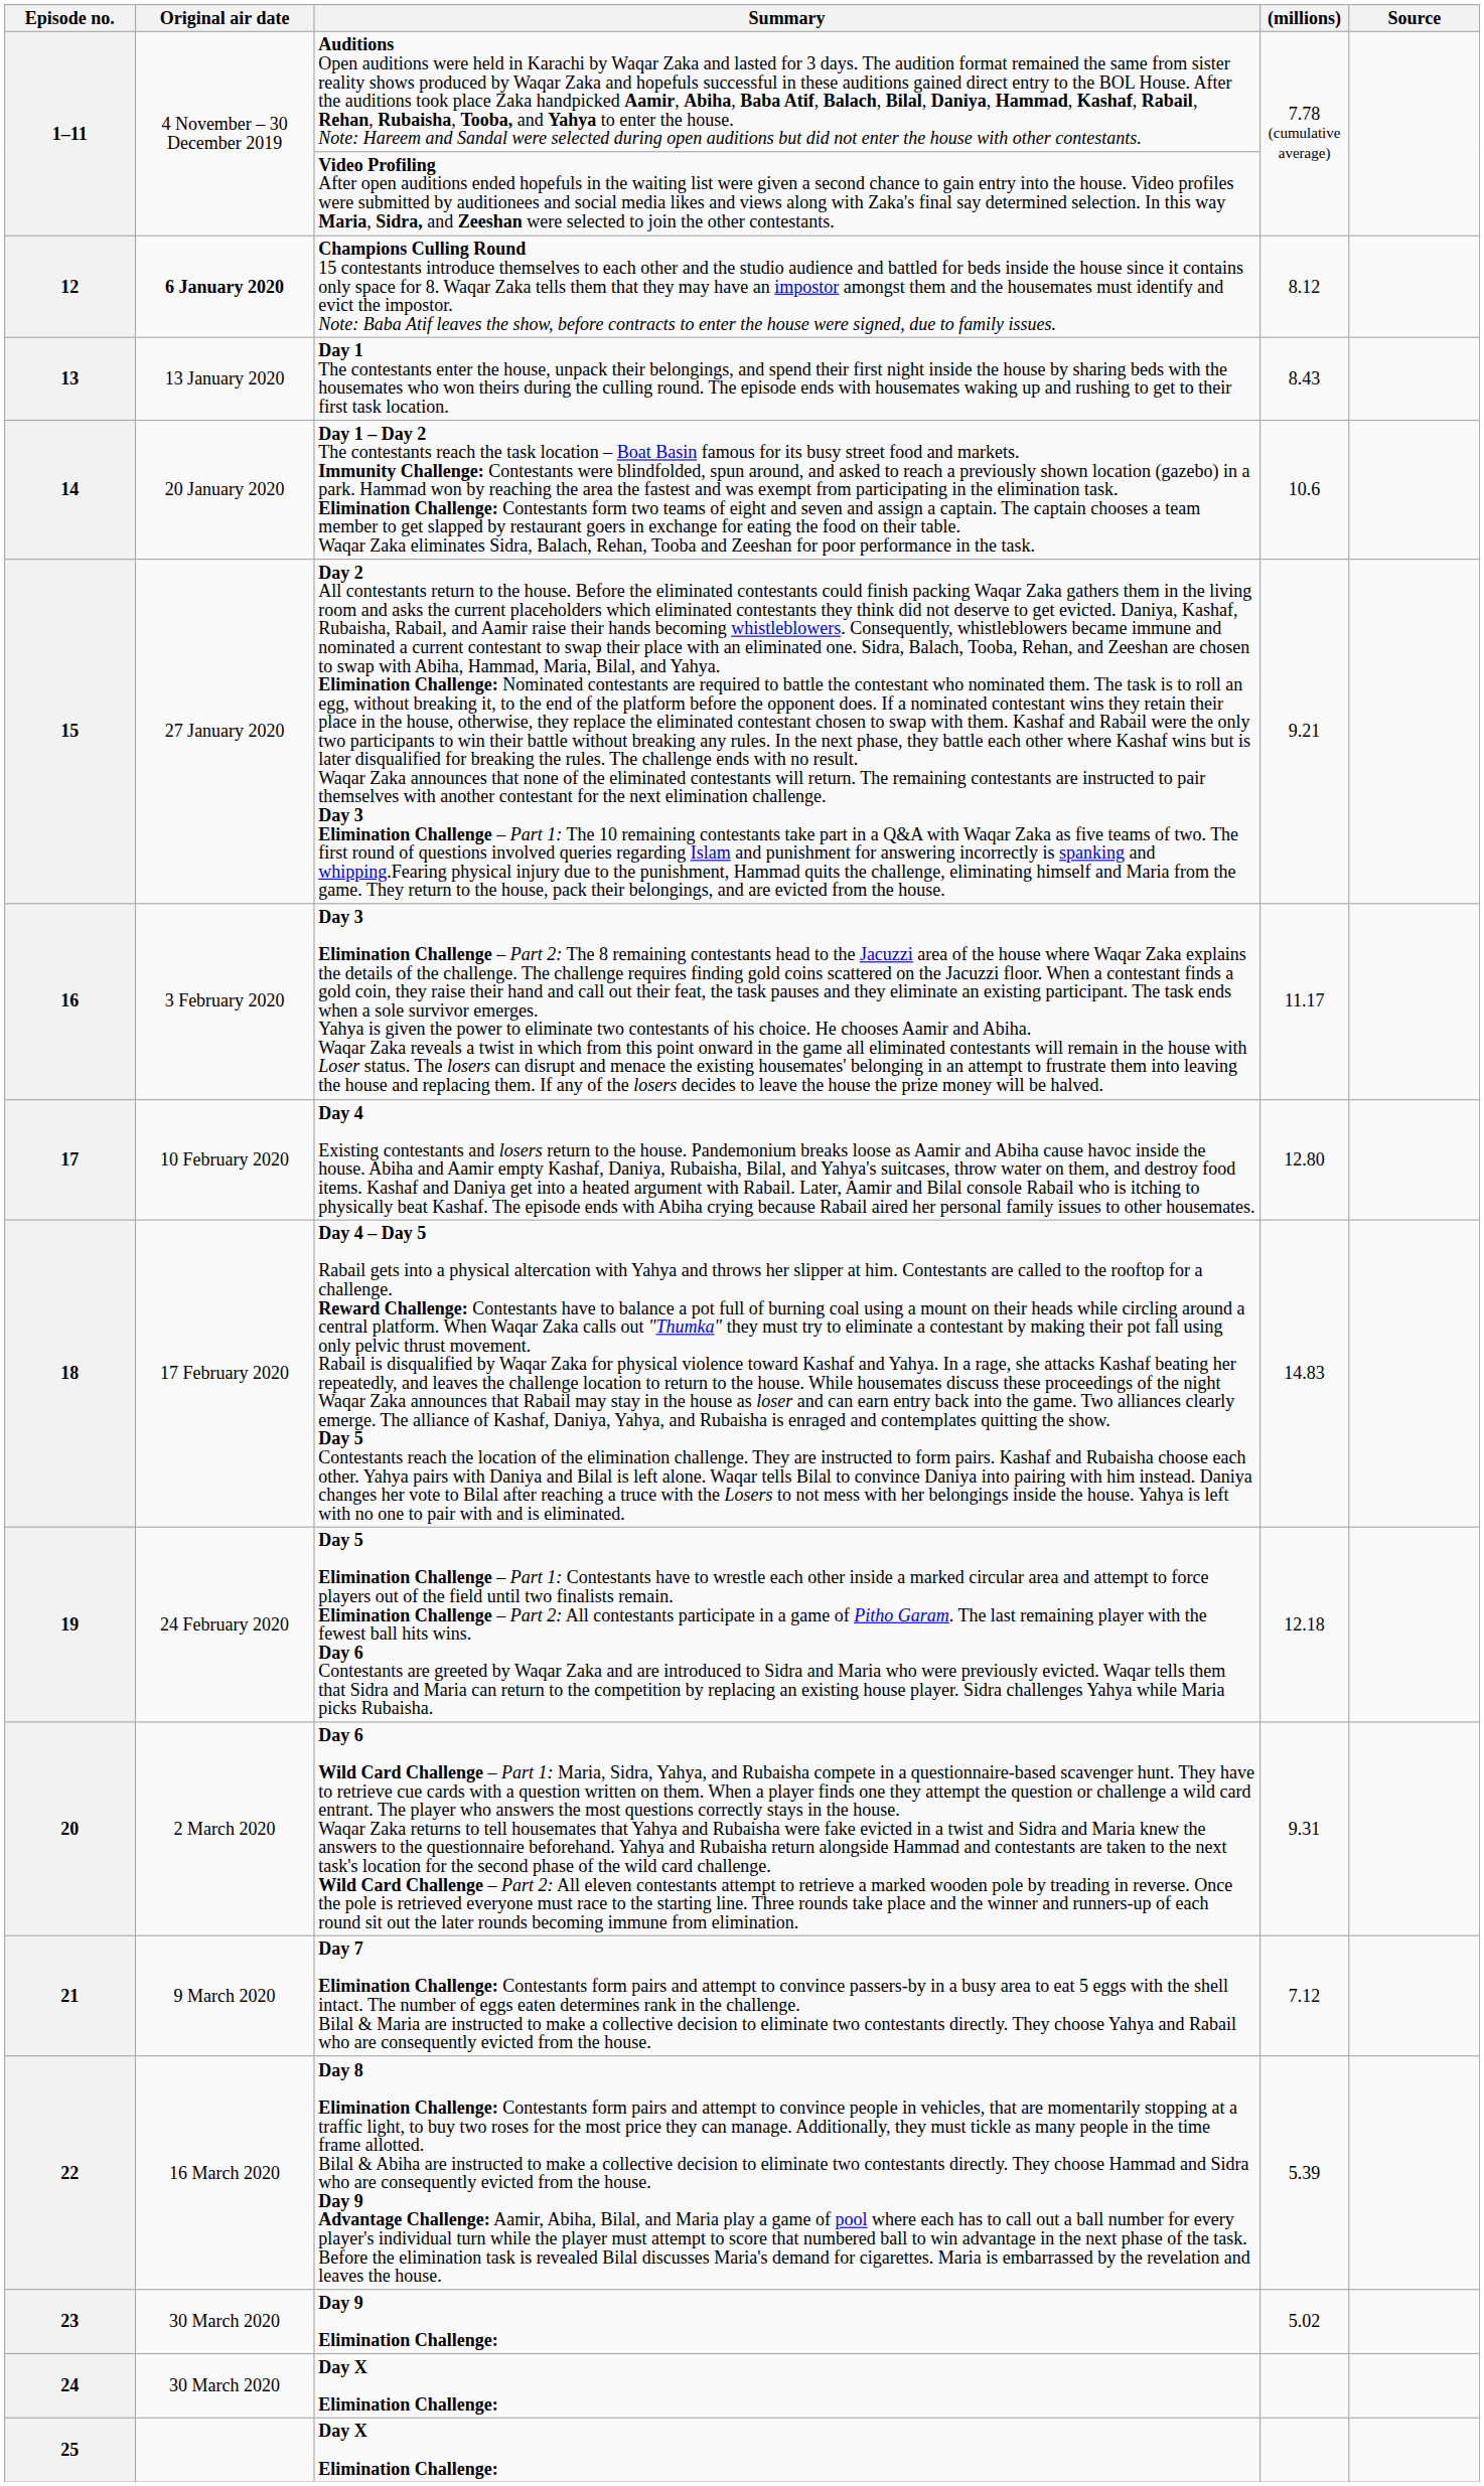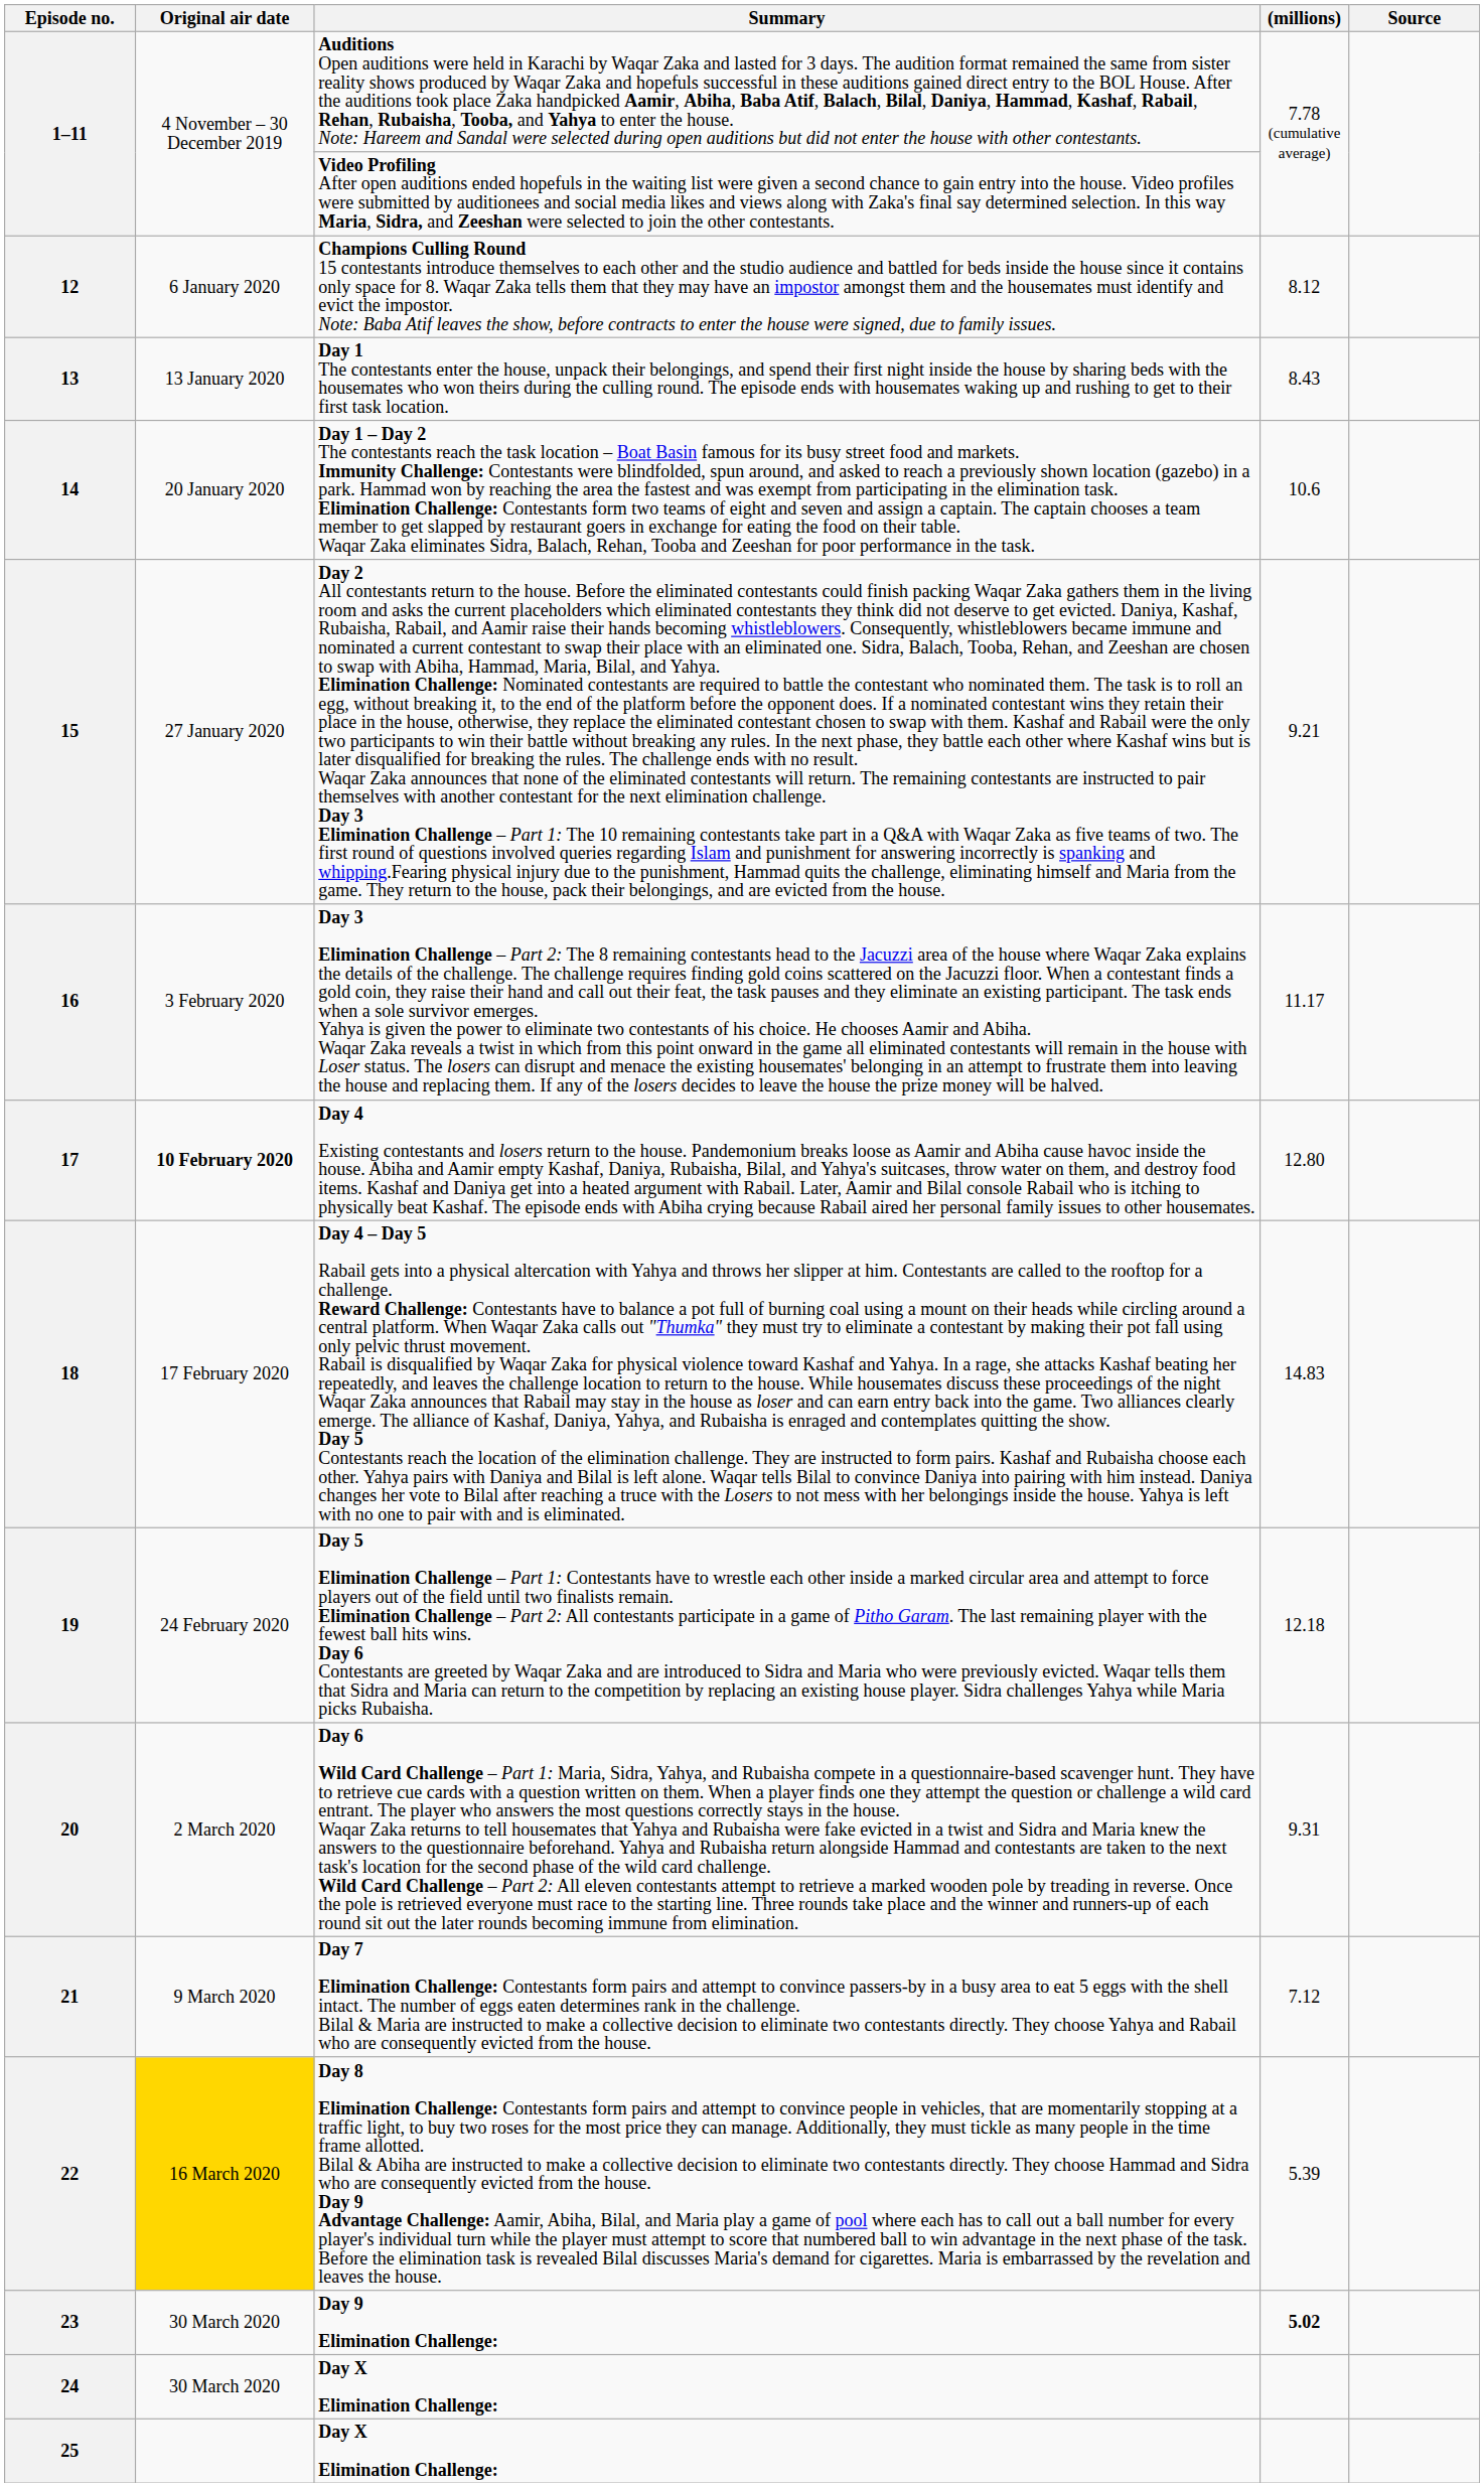12 | Original air date: bold -> normal
17 | Original air date: normal -> bold
22 | Original air date: no background -> gold background
23 | (millions): normal -> bold
